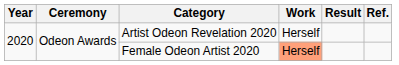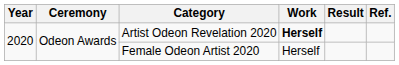Artist Odeon Revelation 2020 | Work: normal -> bold
Female Odeon Artist 2020 | Work: lightsalmon background -> no background
